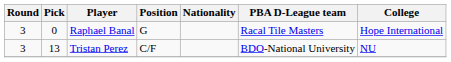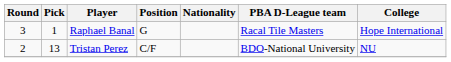Raphael Banal | Pick: 0 -> 1
Tristan Perez | Round: 3 -> 2
